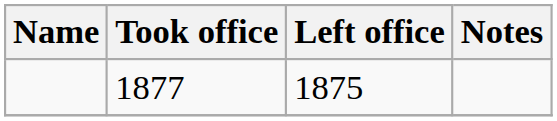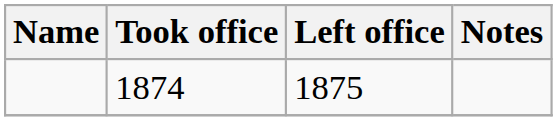row 2 | Took office: 1877 -> 1874
